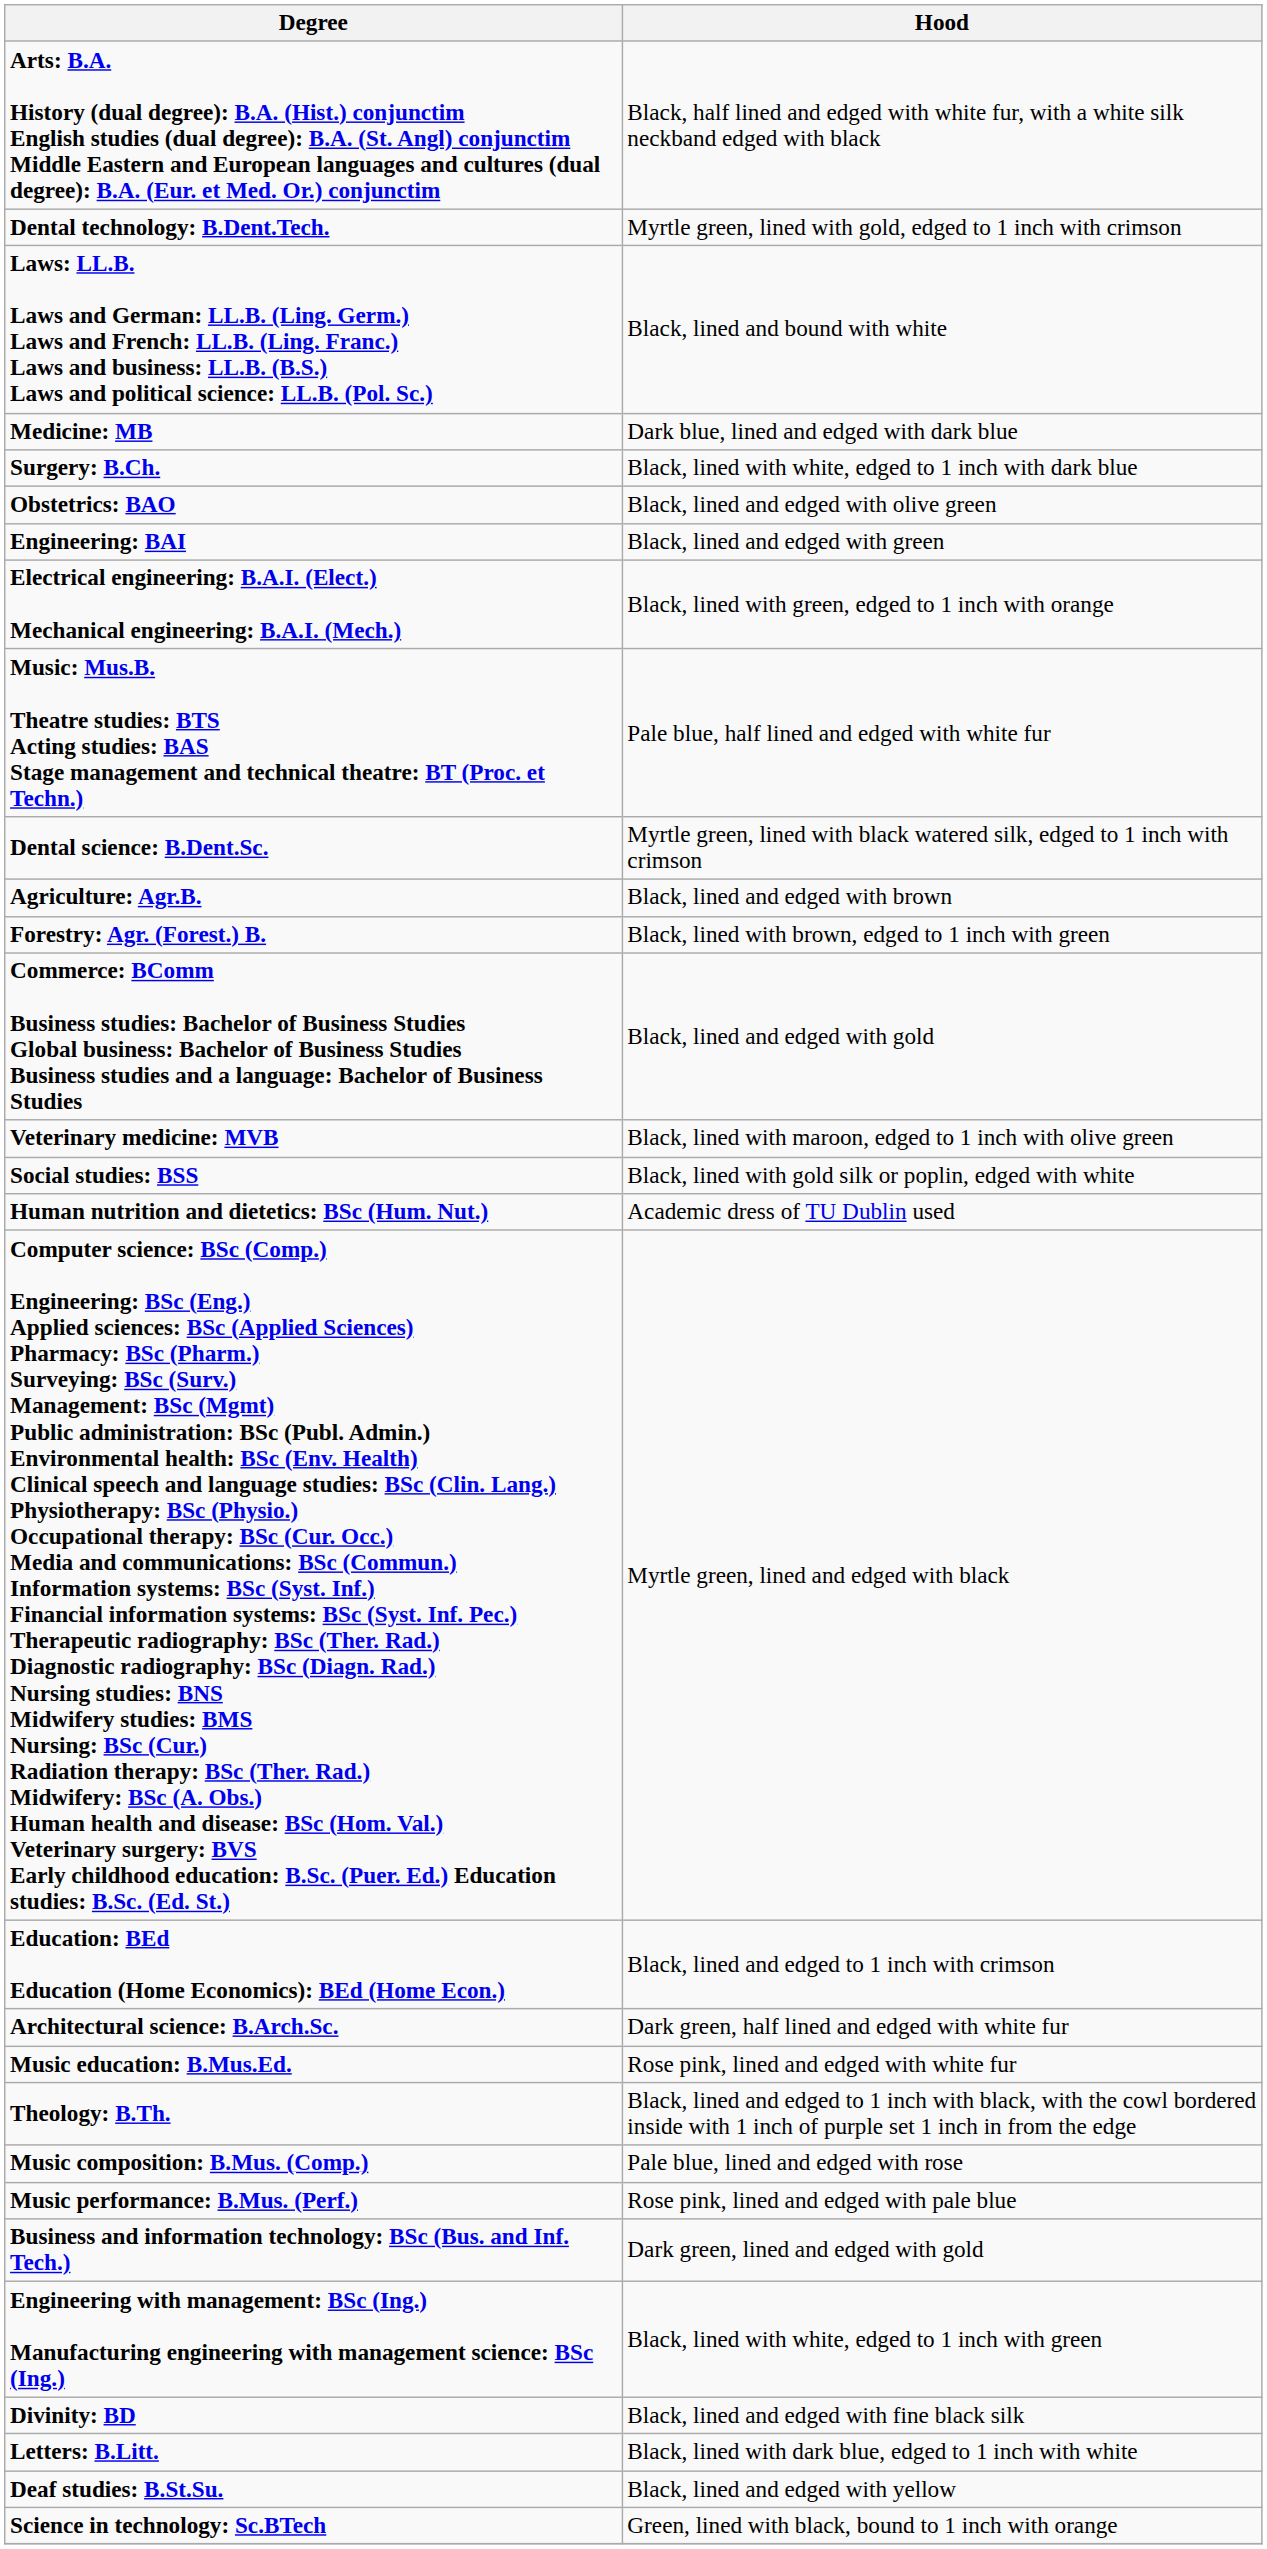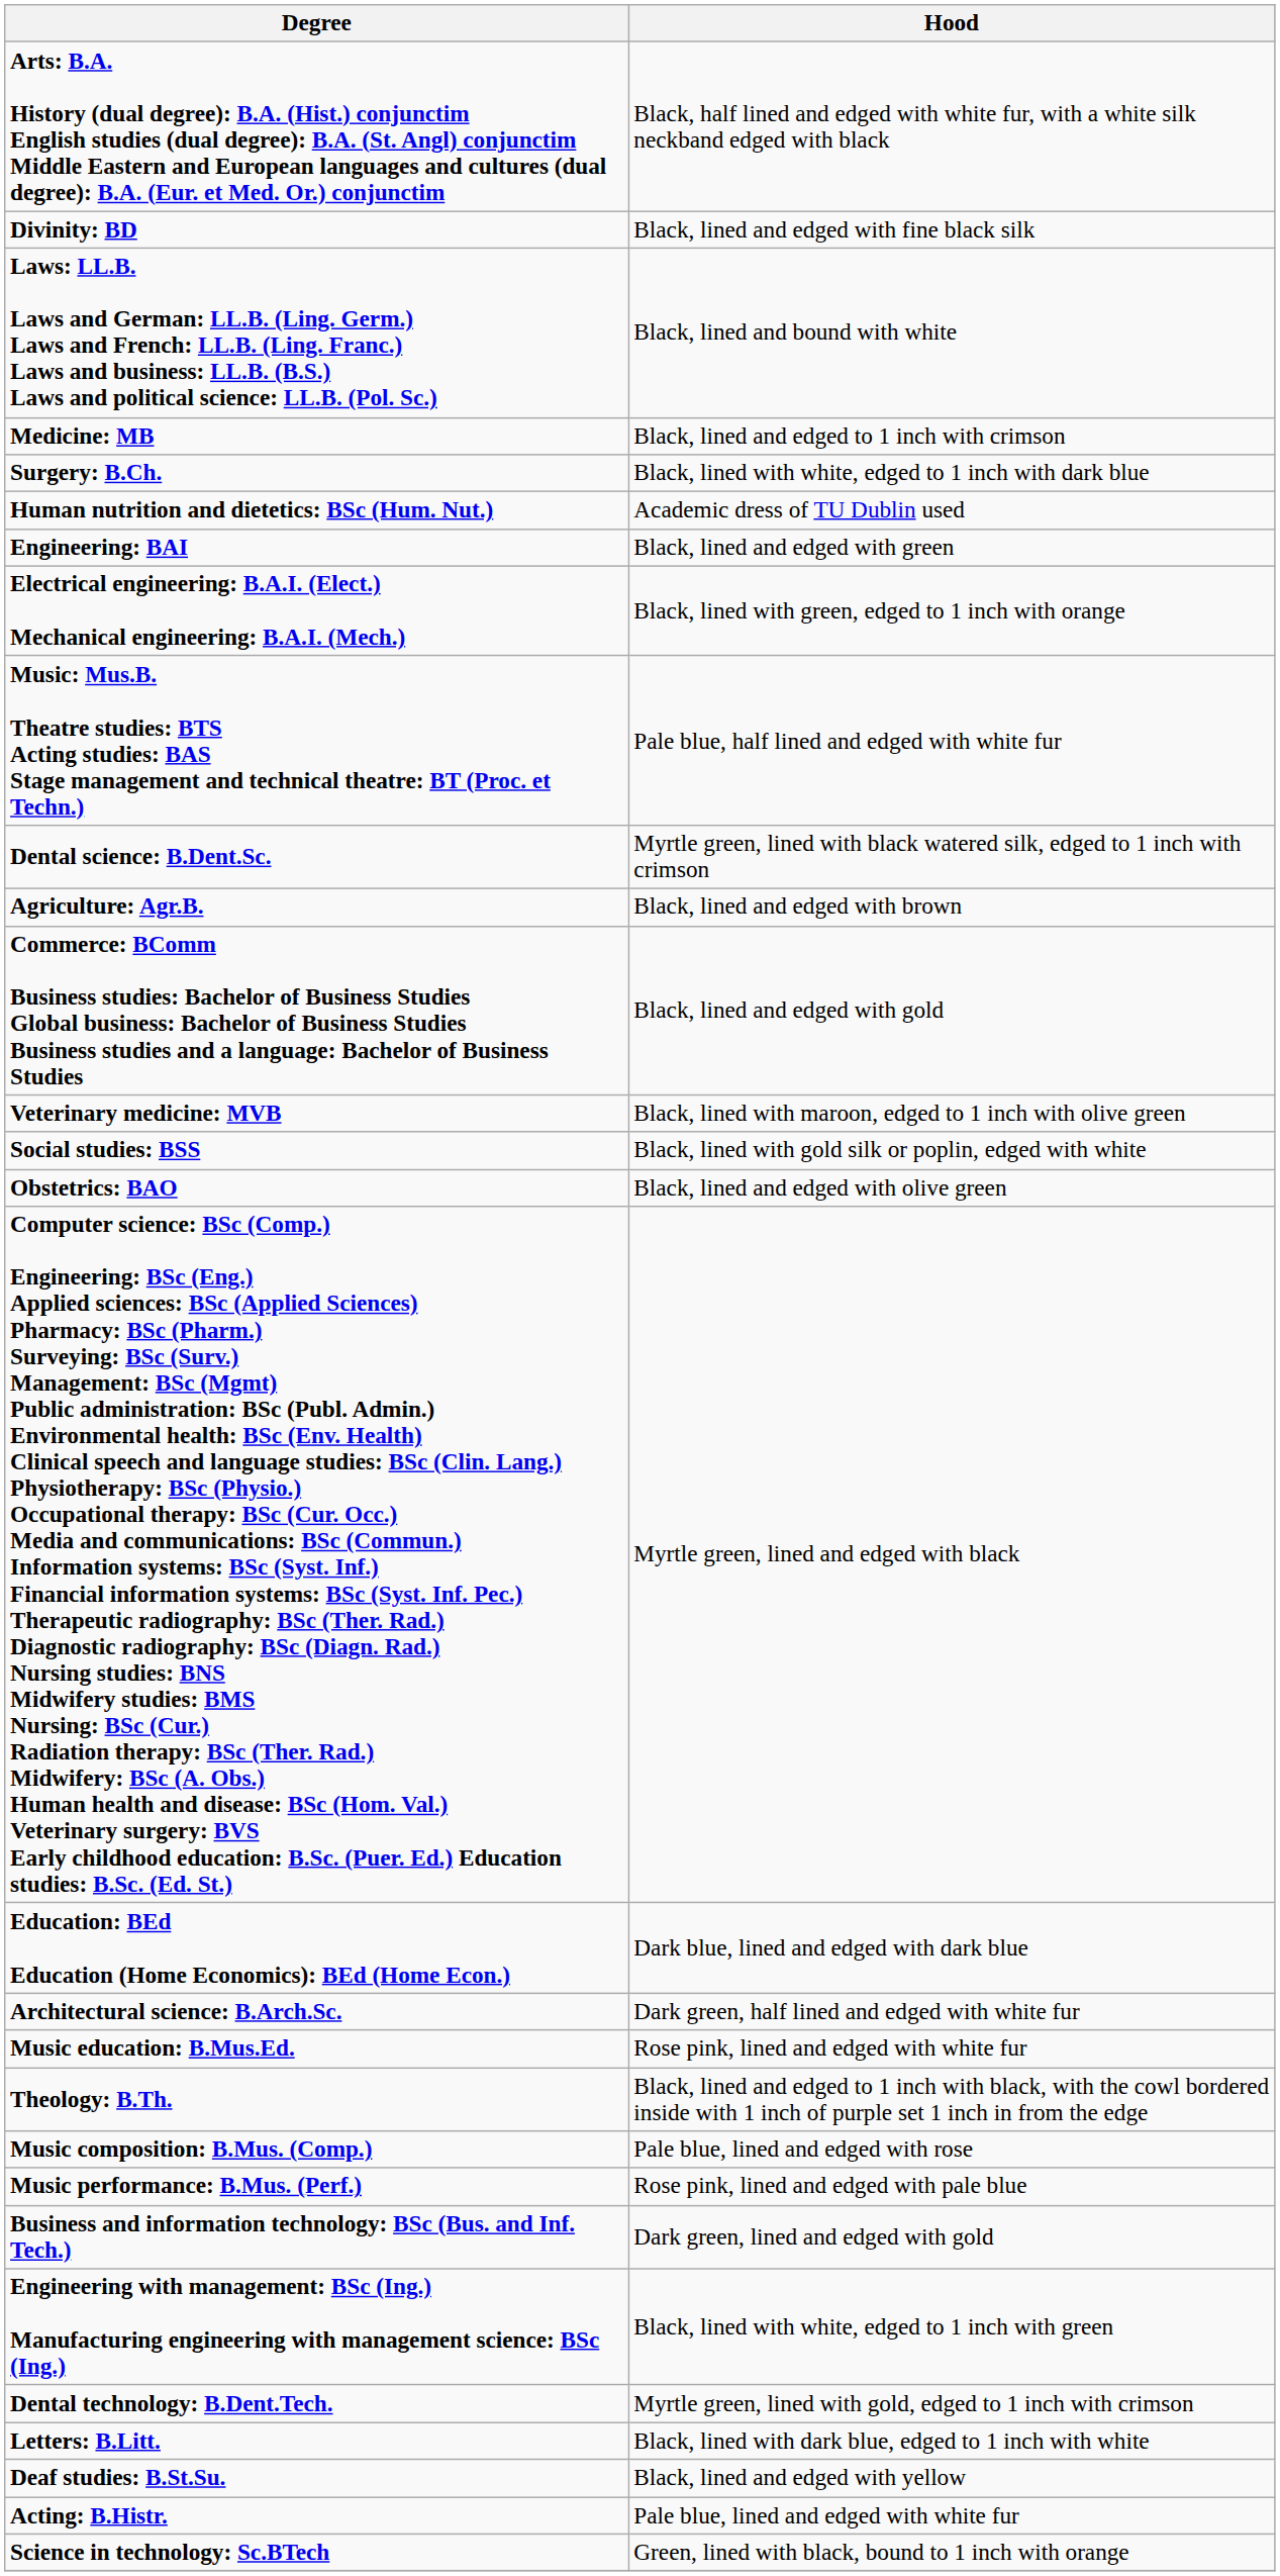rows swapped: Divinity: BD <-> Dental technology: B.Dent.Tech.
Medicine: MB | Hood: Dark blue, lined and edged with dark blue -> Black, lined and edged to 1 inch with crimson
rows swapped: Obstetrics: BAO <-> Human nutrition and dietetics: BSc (Hum. Nut.)
- row: Forestry: Agr. (Forest.) B. | Black, lined with brown, edged to 1 inch with green
Education: BEd Education (Home Economics): BEd (Home Econ.) | Hood: Black, lined and edged to 1 inch with crimson -> Dark blue, lined and edged with dark blue
+ row: Acting: B.Histr. | Pale blue, lined and edged with white fur
